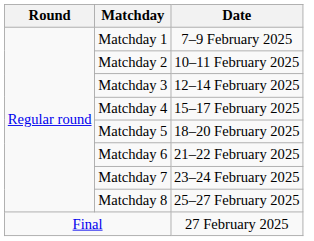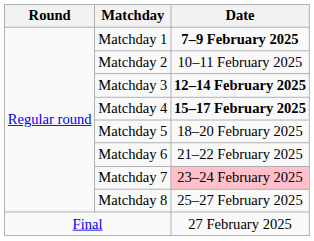Matchday 1 | Date: normal -> bold
Matchday 3 | Date: normal -> bold
Matchday 4 | Date: normal -> bold
Matchday 7 | Date: no background -> pink background
